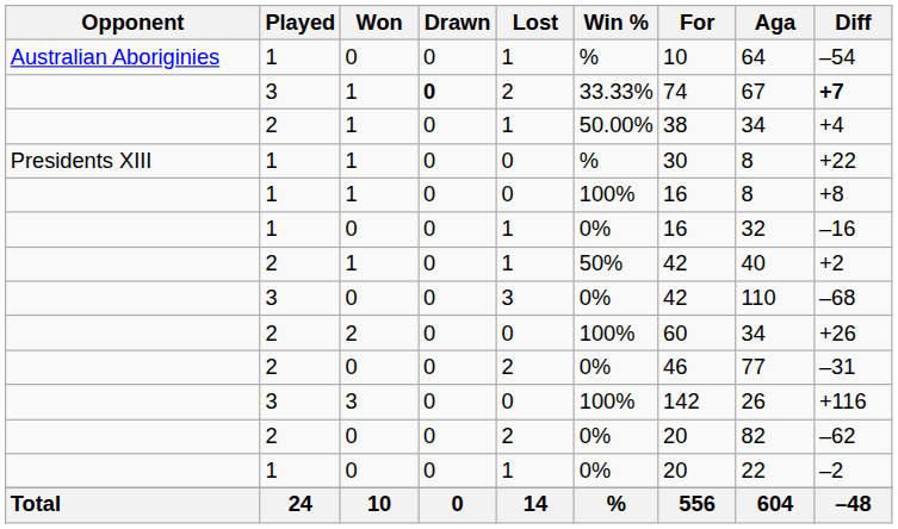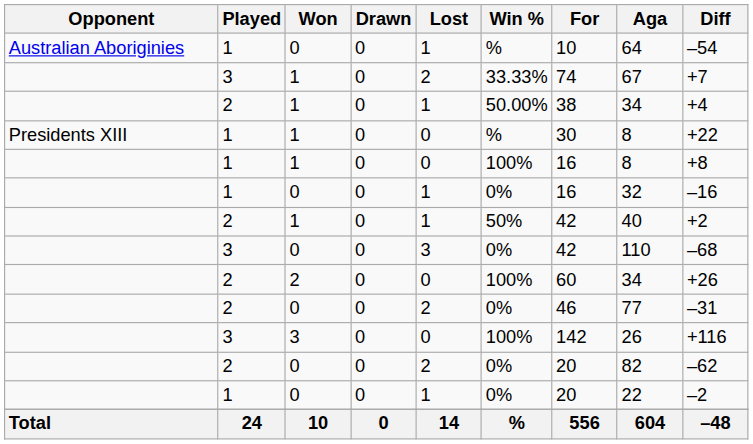3 / 1 | Drawn: bold -> normal
3 / 1 | Diff: bold -> normal
